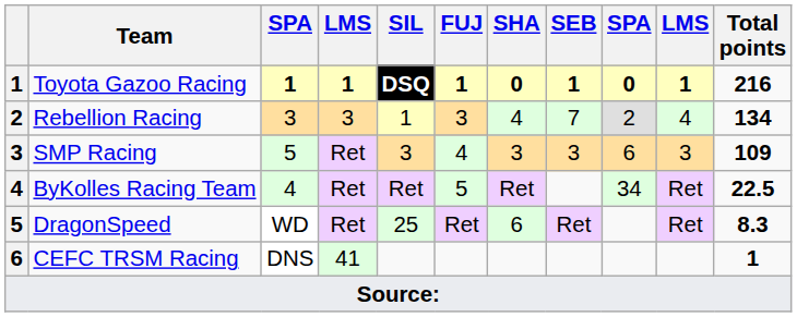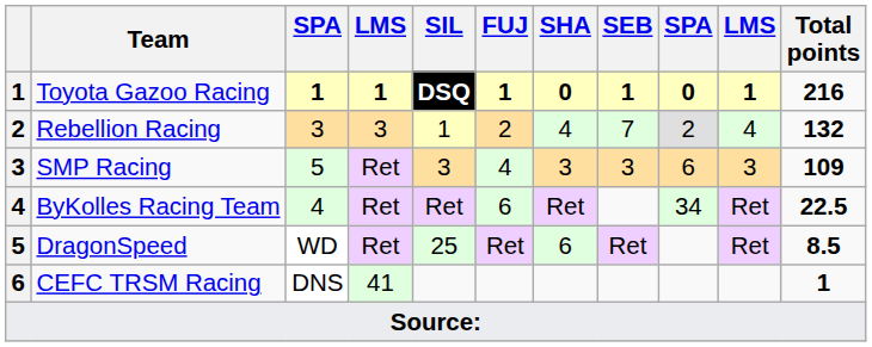Rebellion Racing | FUJ: 3 -> 2
Rebellion Racing | Total points: 134 -> 132
ByKolles Racing Team | FUJ: 5 -> 6
DragonSpeed | Total points: 8.3 -> 8.5
